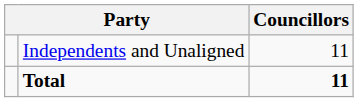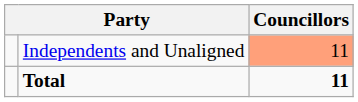Independents and Unaligned | Councillors: no background -> lightsalmon background
